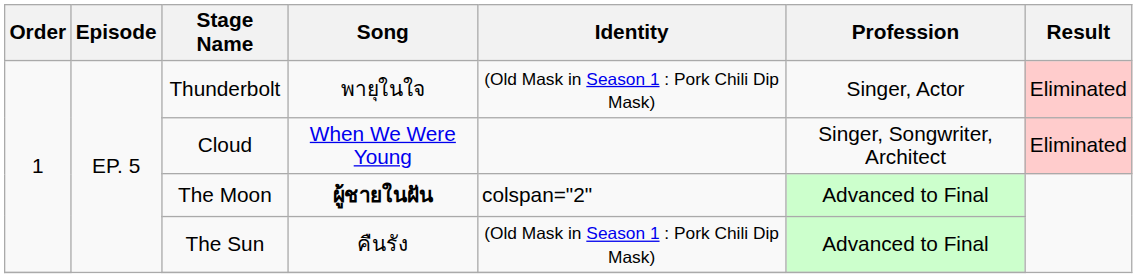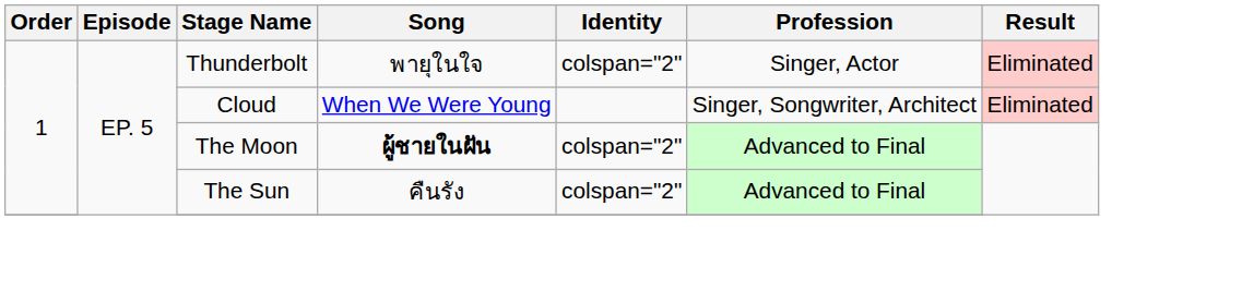Thunderbolt | Identity: (Old Mask in Season 1 : Pork Chili Dip Mask) -> colspan="2"
The Sun | Identity: (Old Mask in Season 1 : Pork Chili Dip Mask) -> colspan="2"
